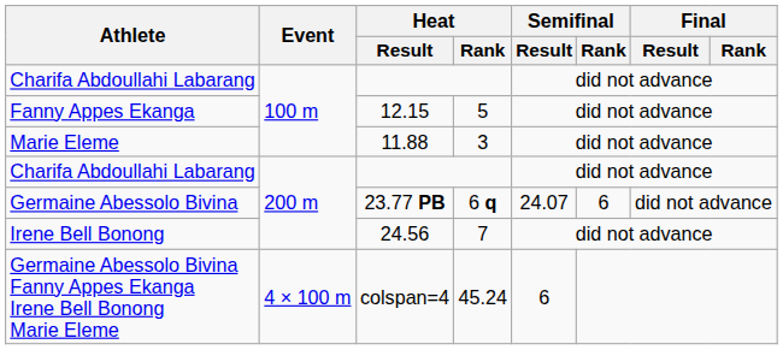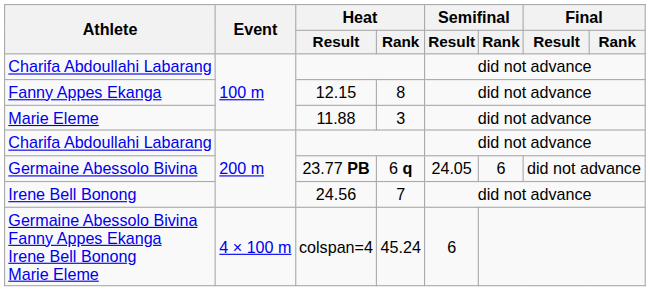Fanny Appes Ekanga | Heat / Rank: 5 -> 8
Germaine Abessolo Bivina | Semifinal / Result: 24.07 -> 24.05
